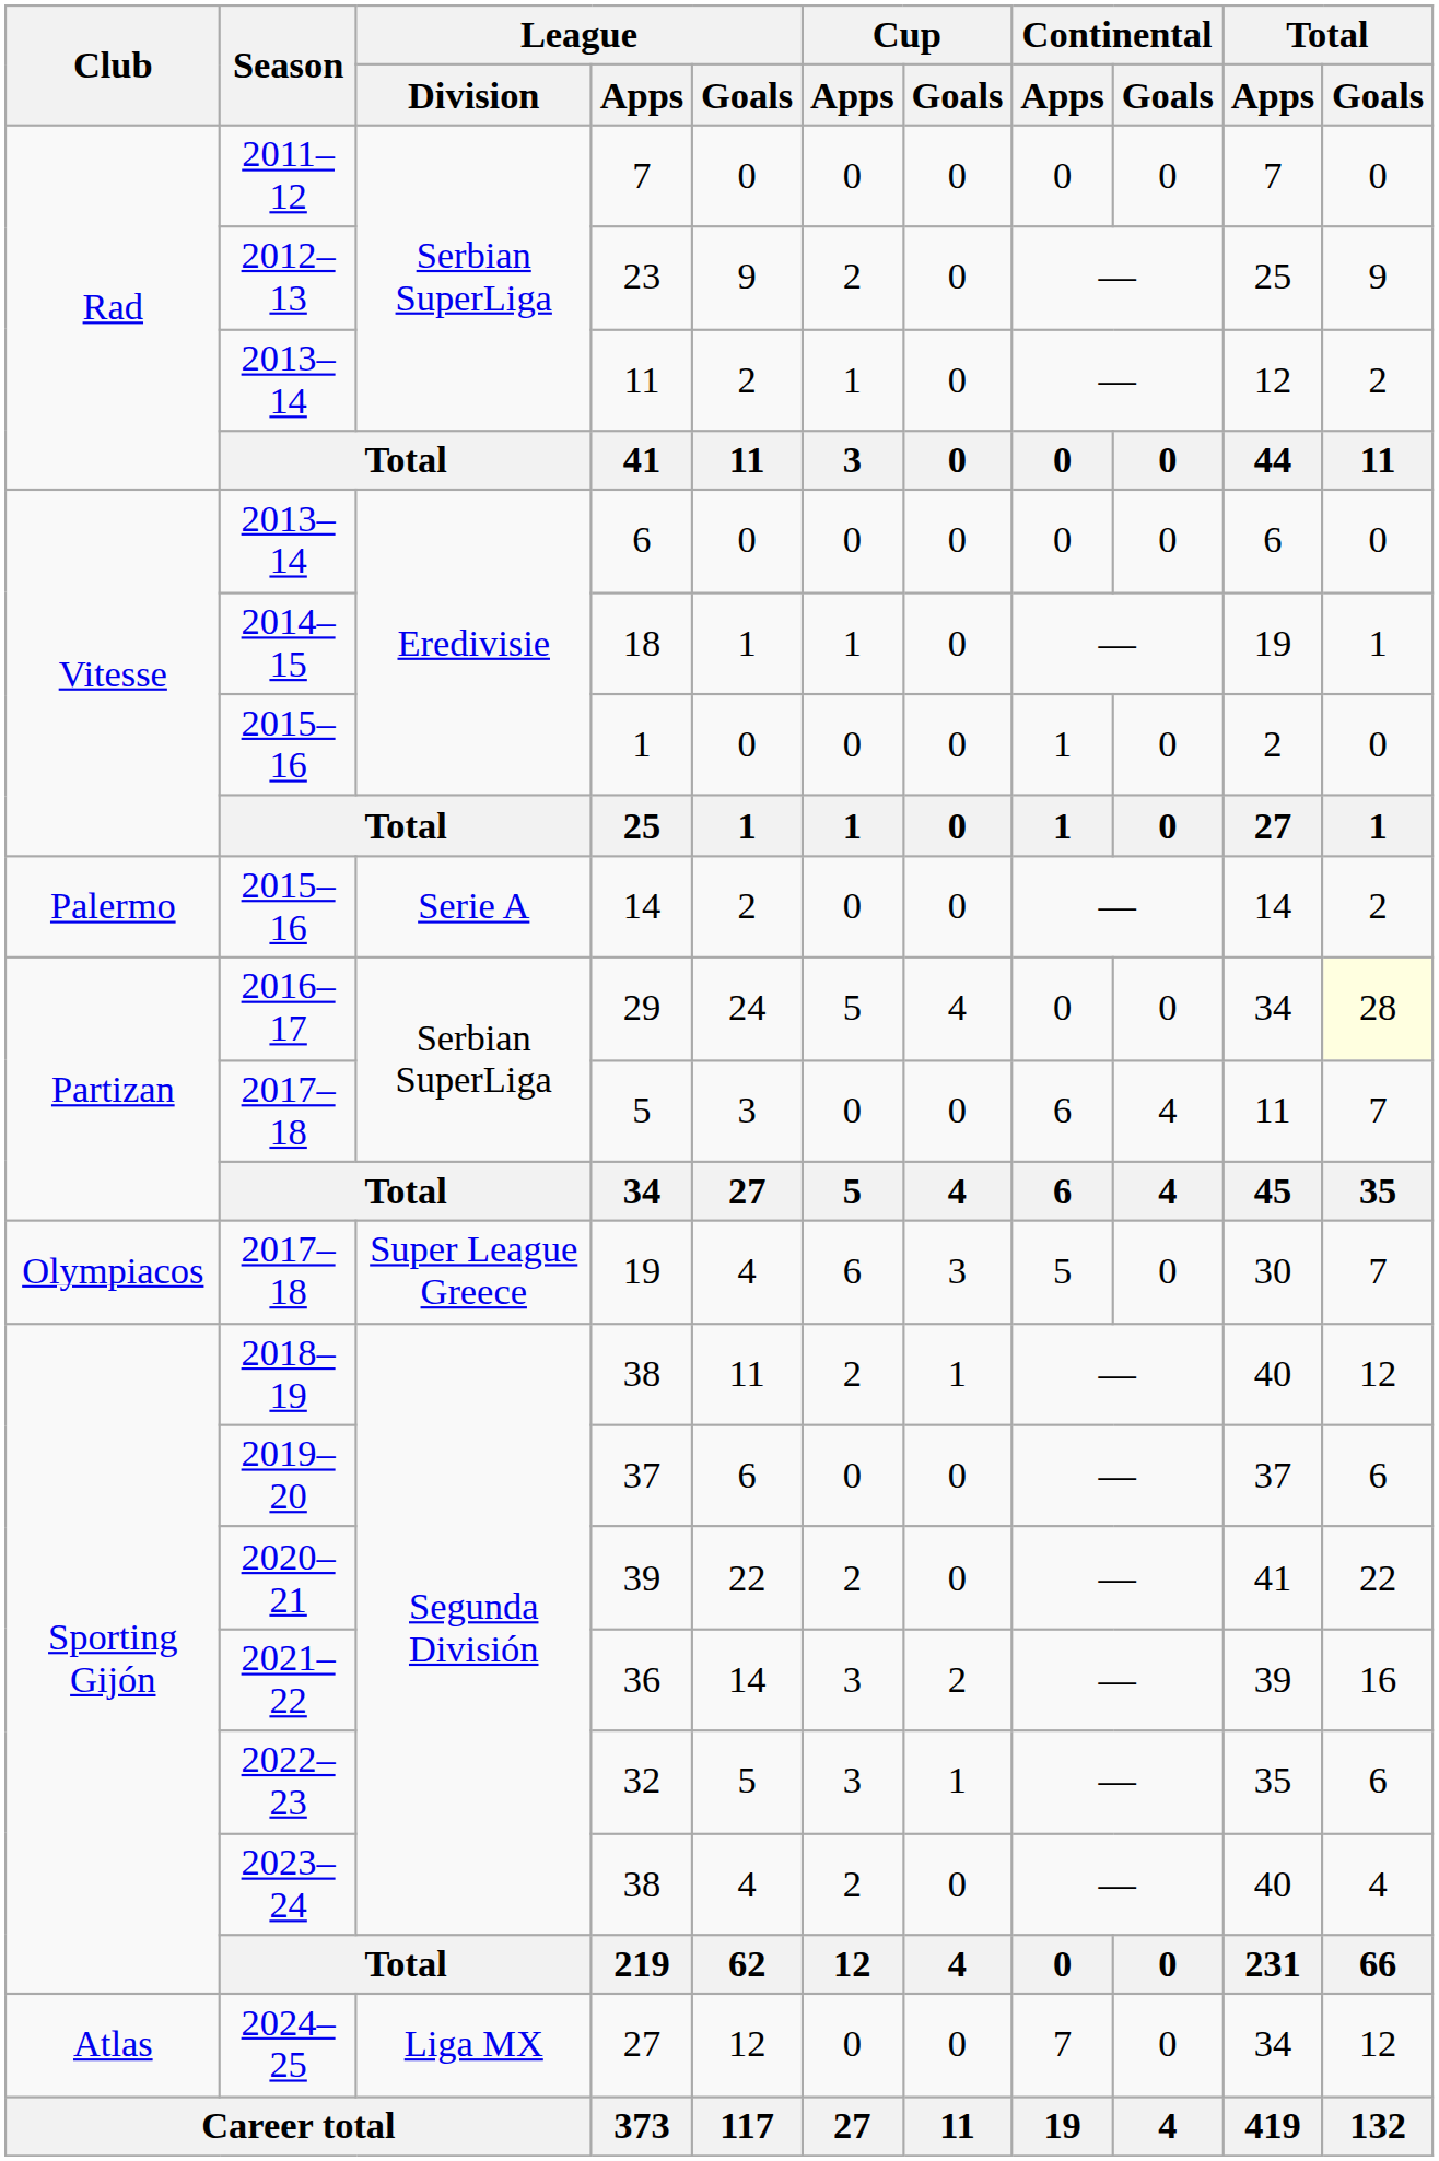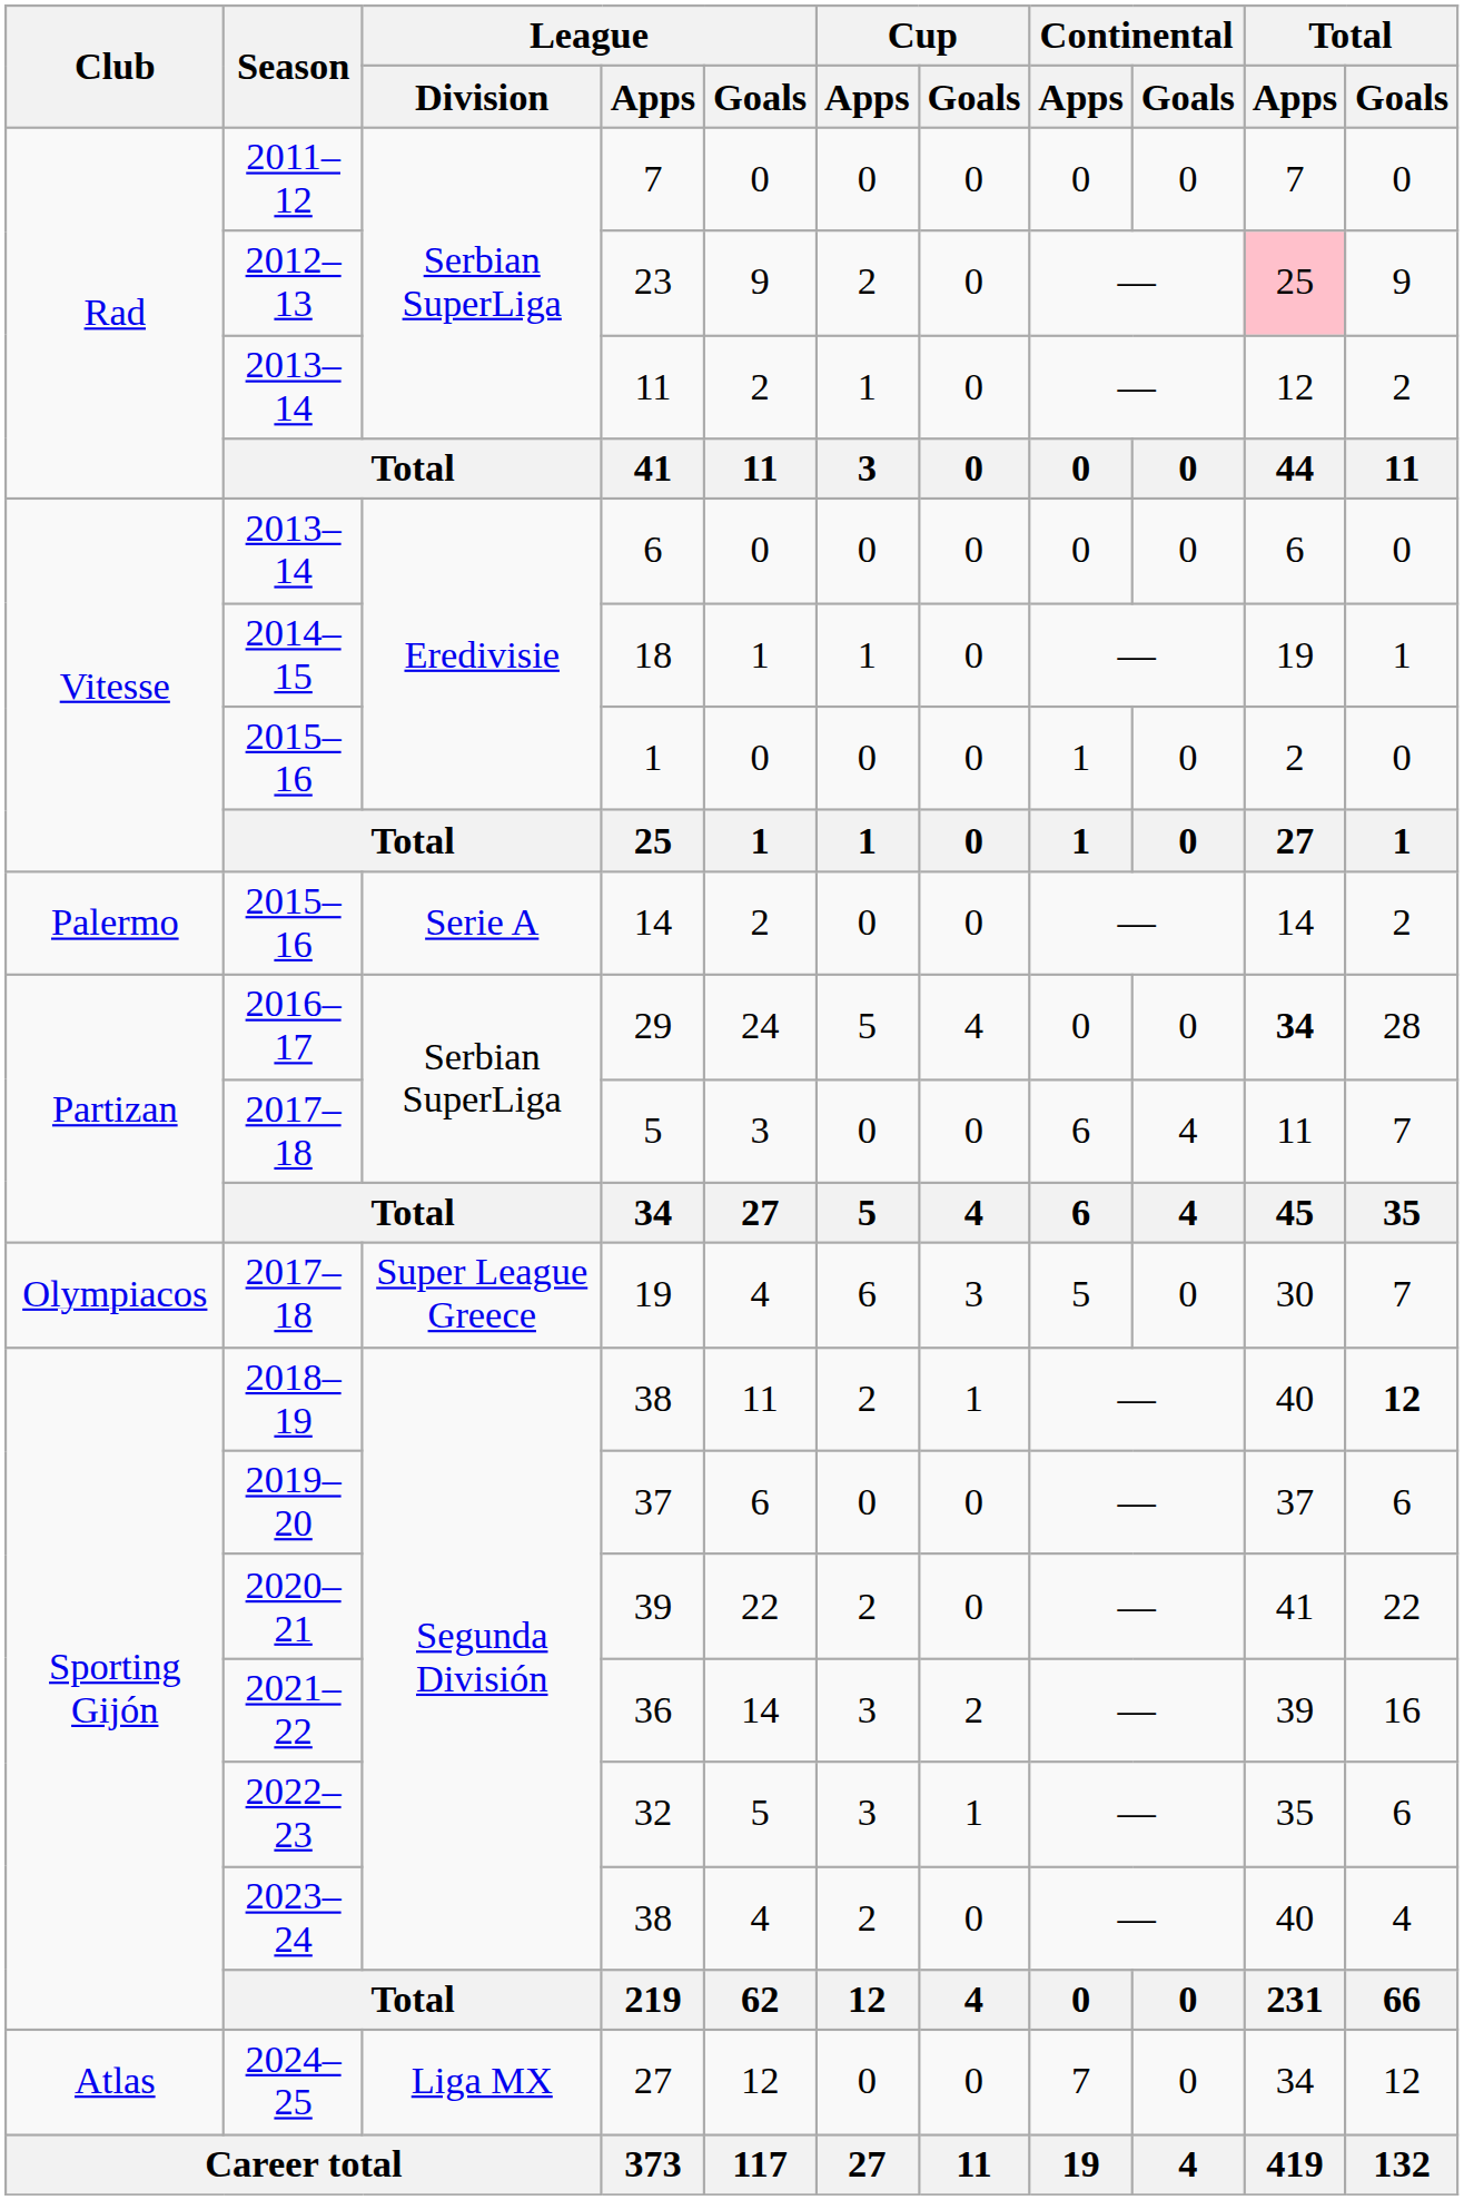23 | Total / Apps: no background -> pink background
29 | Total / Apps: normal -> bold
29 | Total / Goals: lightyellow background -> no background
2018–19 / 38 | Total / Goals: normal -> bold
